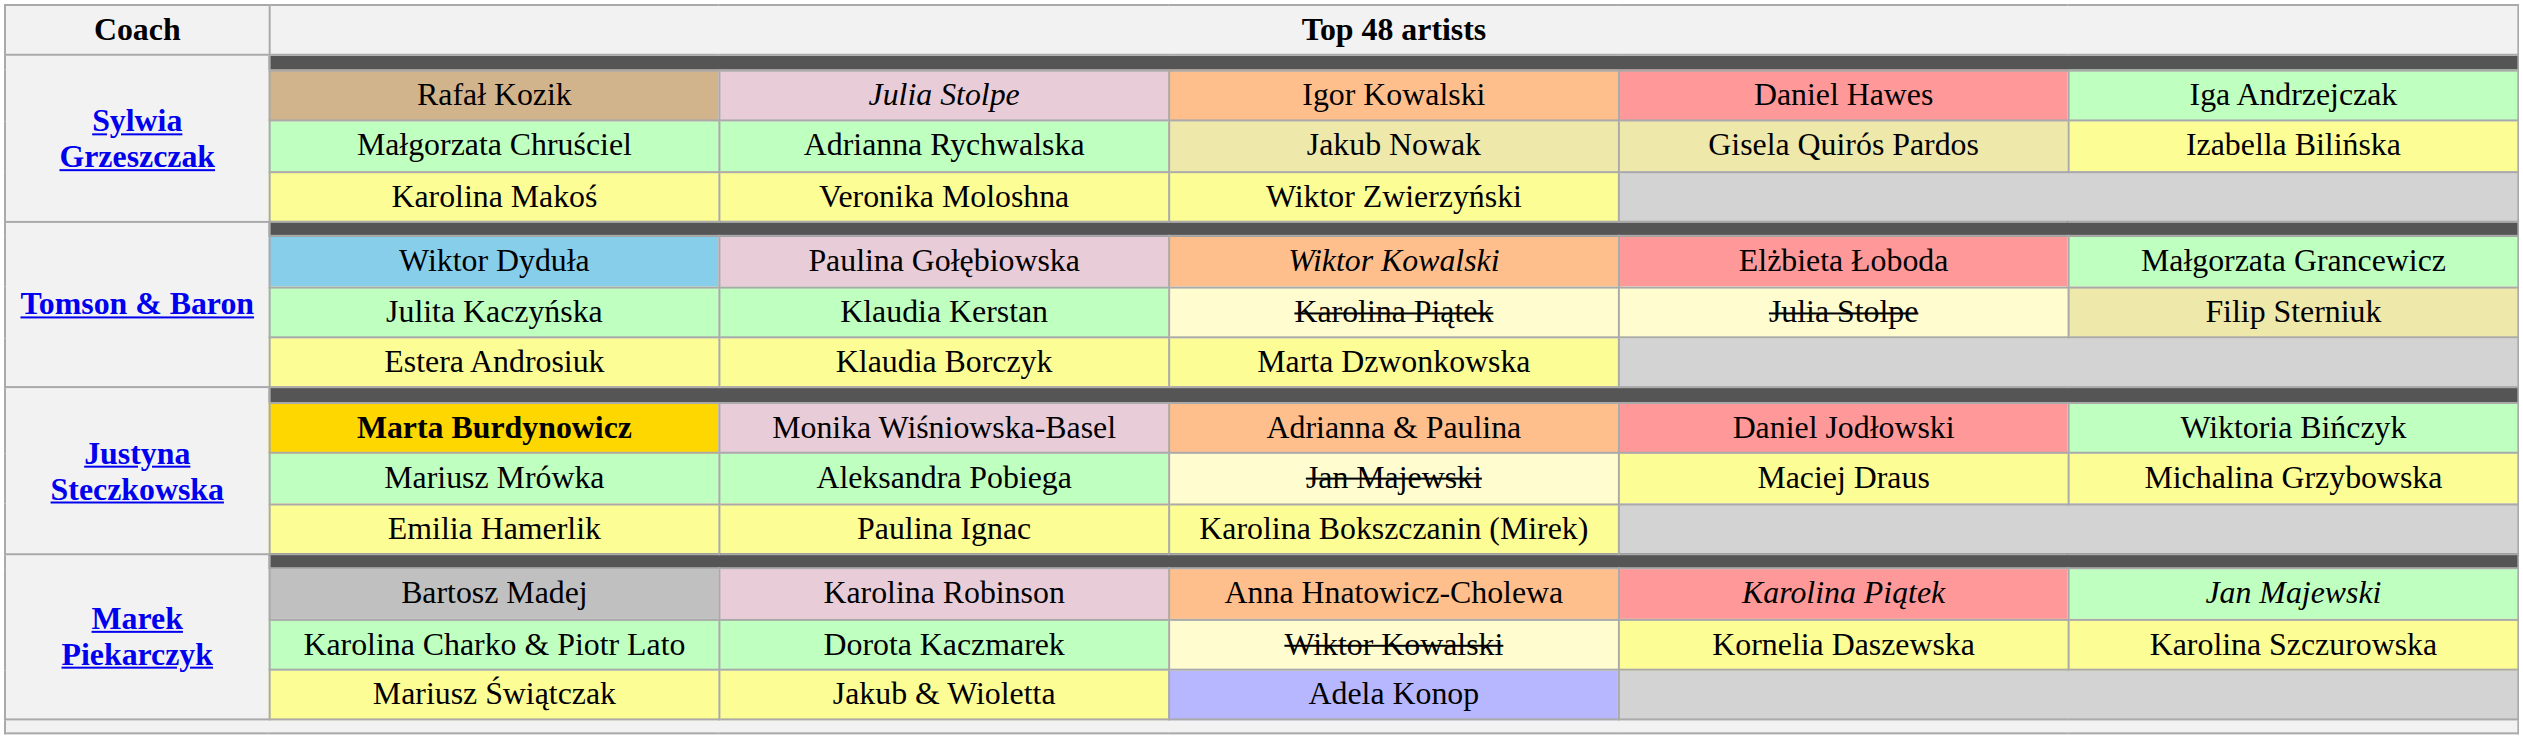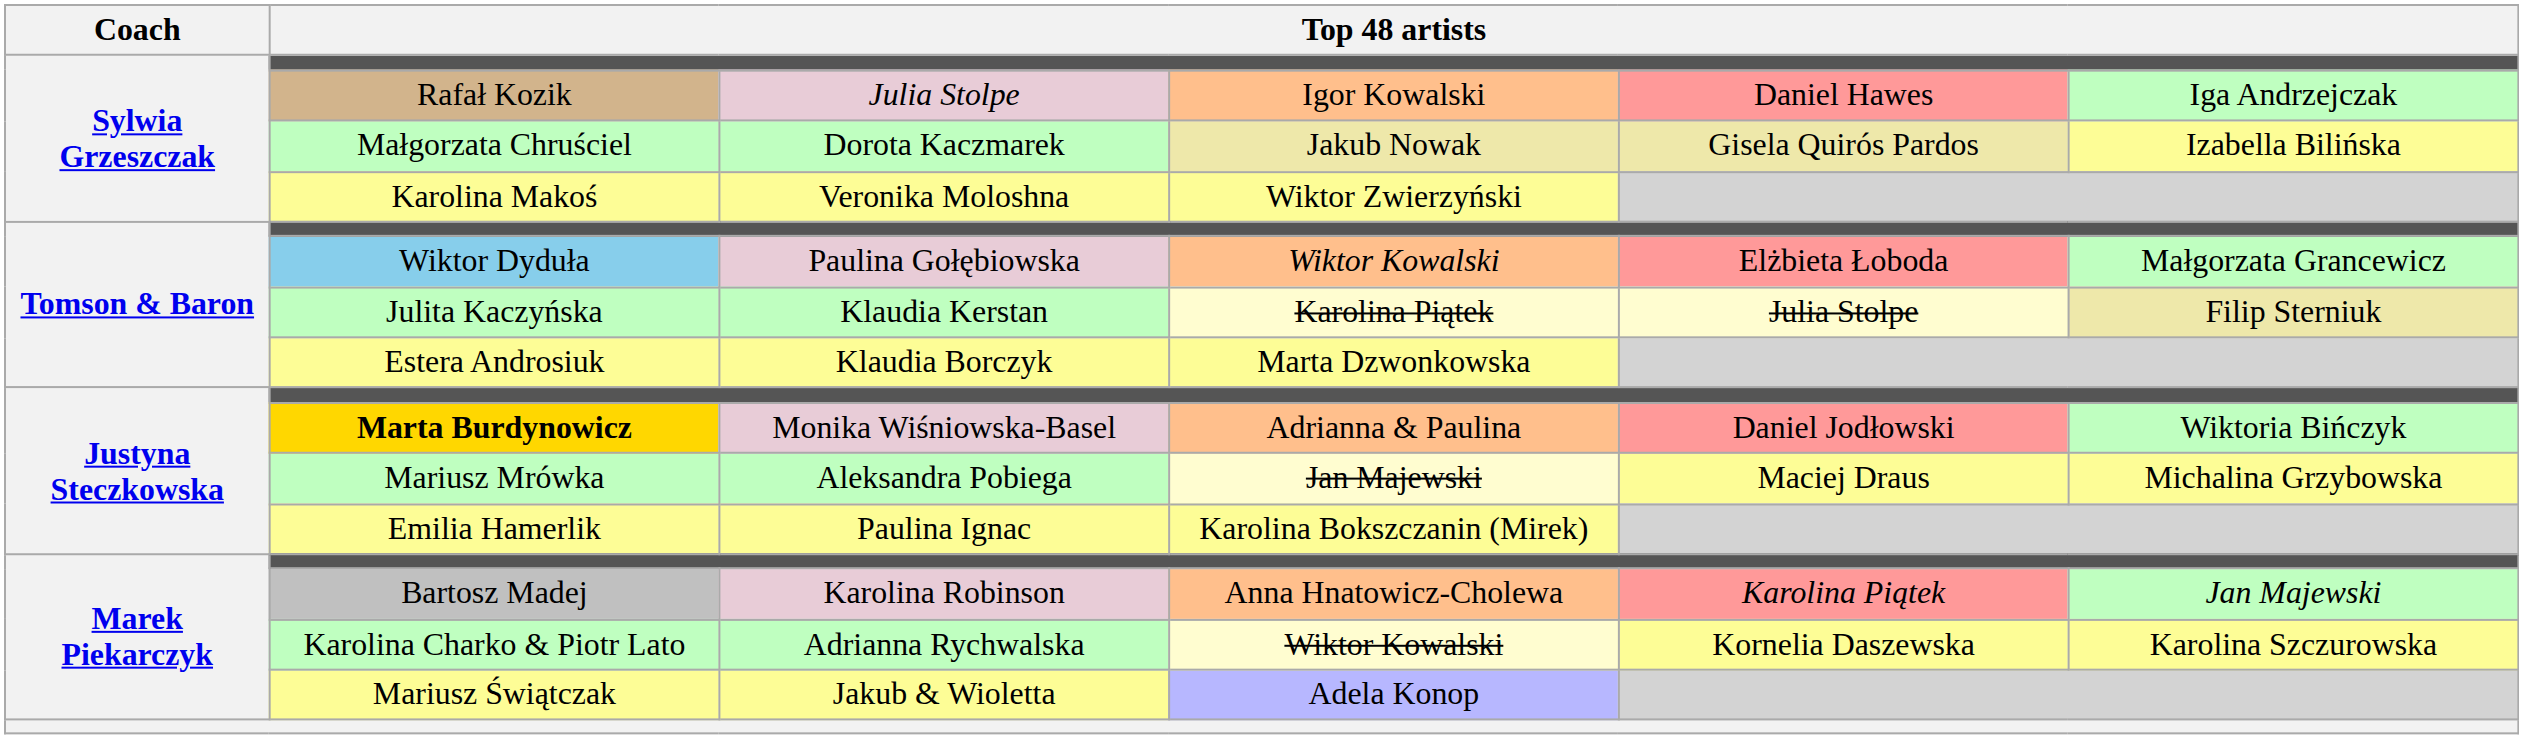Małgorzata Chruściel | column 3: Adrianna Rychwalska -> Dorota Kaczmarek
Karolina Charko & Piotr Lato | column 3: Dorota Kaczmarek -> Adrianna Rychwalska
